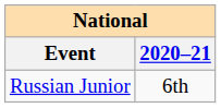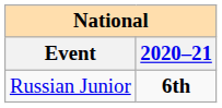Russian Junior | 2020–21: normal -> bold
